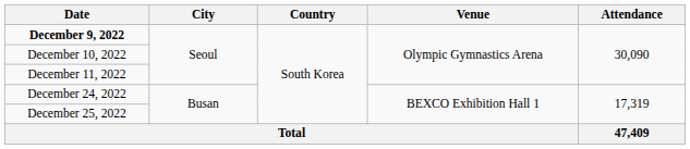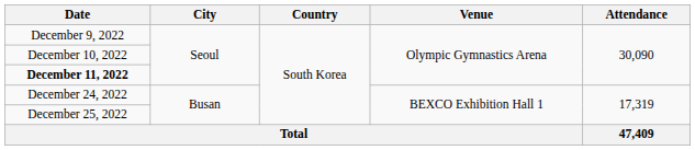December 9, 2022 | Date: bold -> normal
December 11, 2022 | Date: normal -> bold
